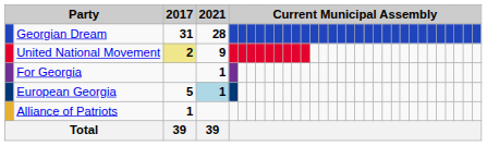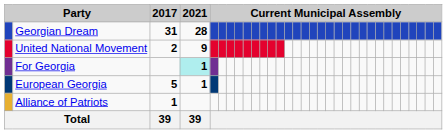United National Movement | 2017: khaki background -> no background
For Georgia | 2021: no background -> paleturquoise background
European Georgia | 2021: lightblue background -> no background
